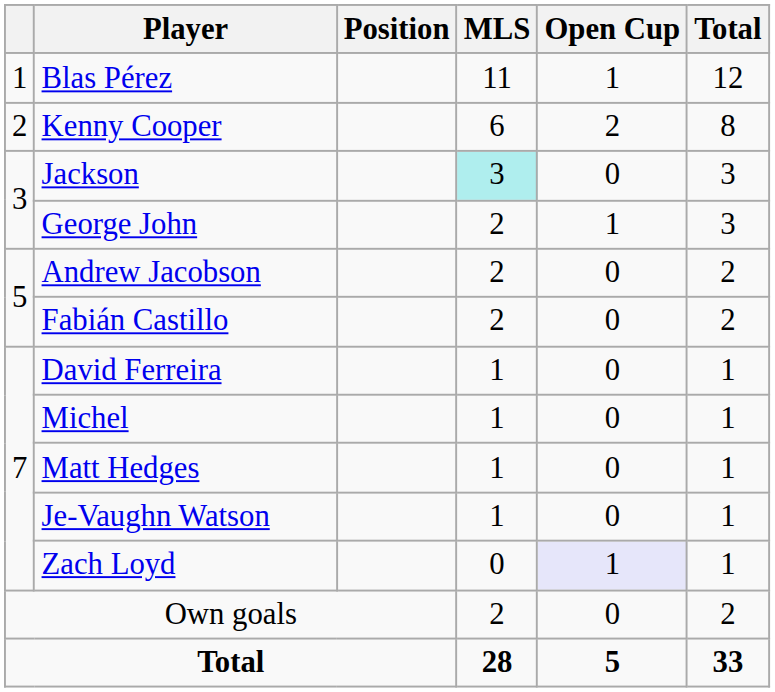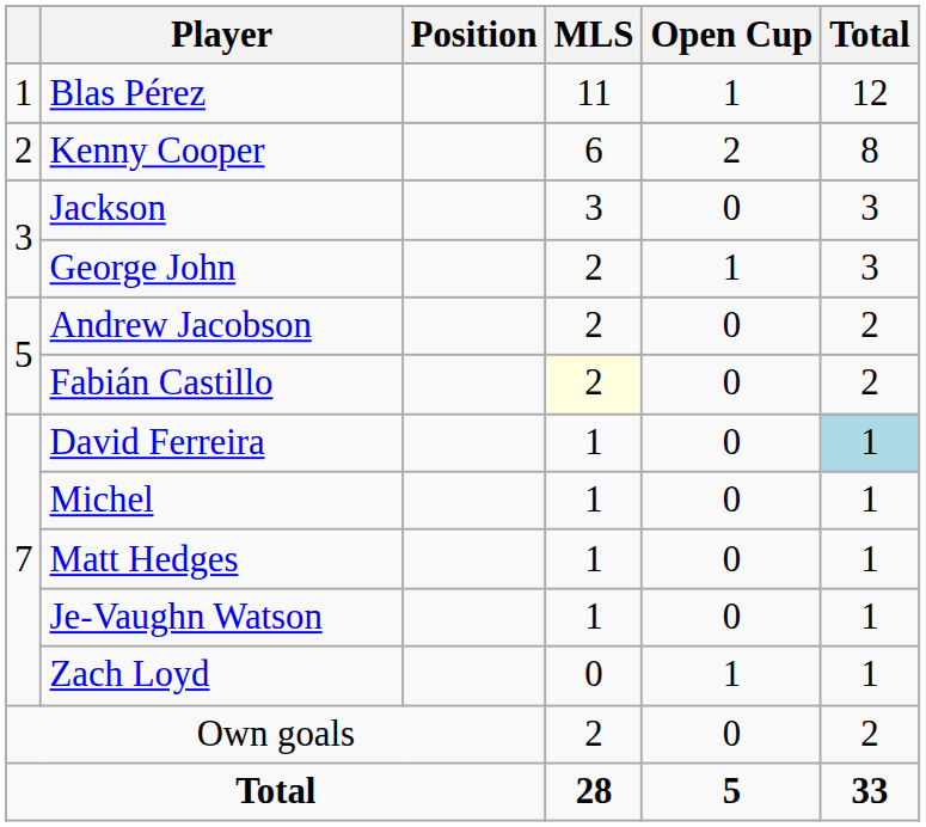Jackson | MLS: paleturquoise background -> no background
Fabián Castillo | MLS: no background -> lightyellow background
David Ferreira | Total: no background -> lightblue background
Zach Loyd | Open Cup: lavender background -> no background
